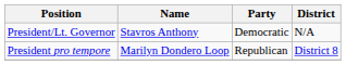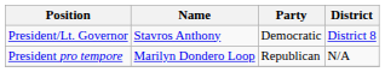President/Lt. Governor | District: N/A -> District 8
President pro tempore | District: District 8 -> N/A
